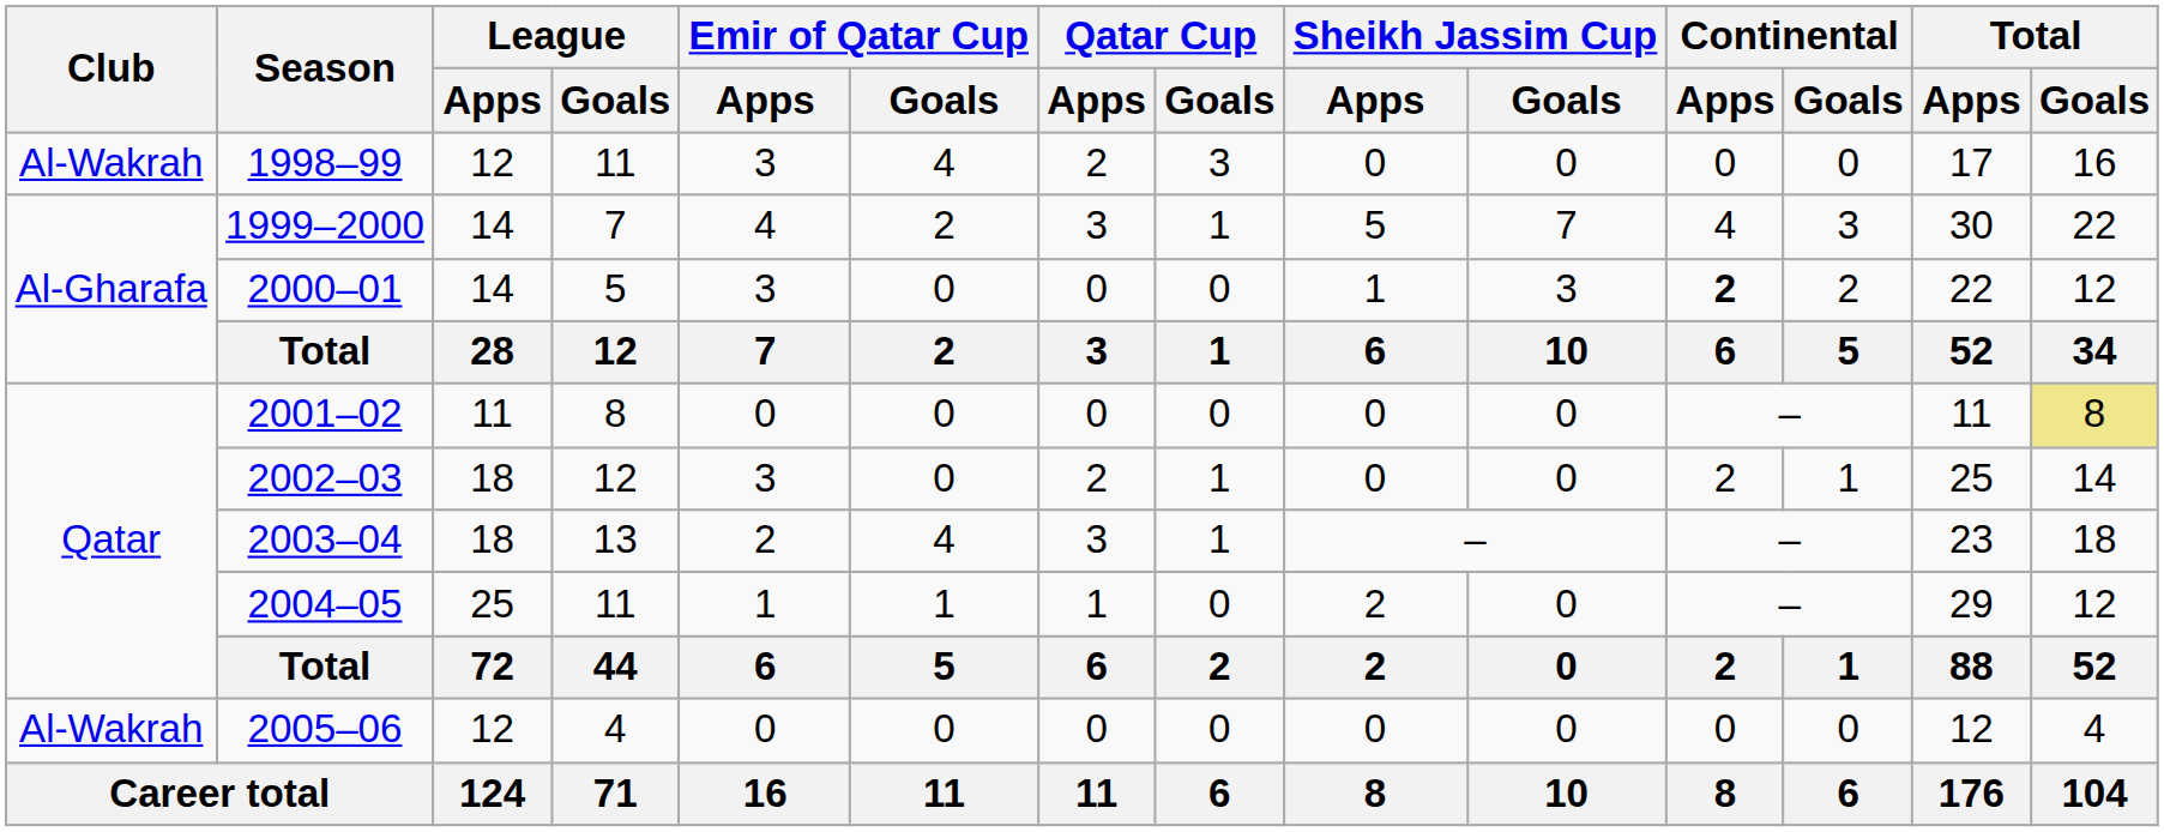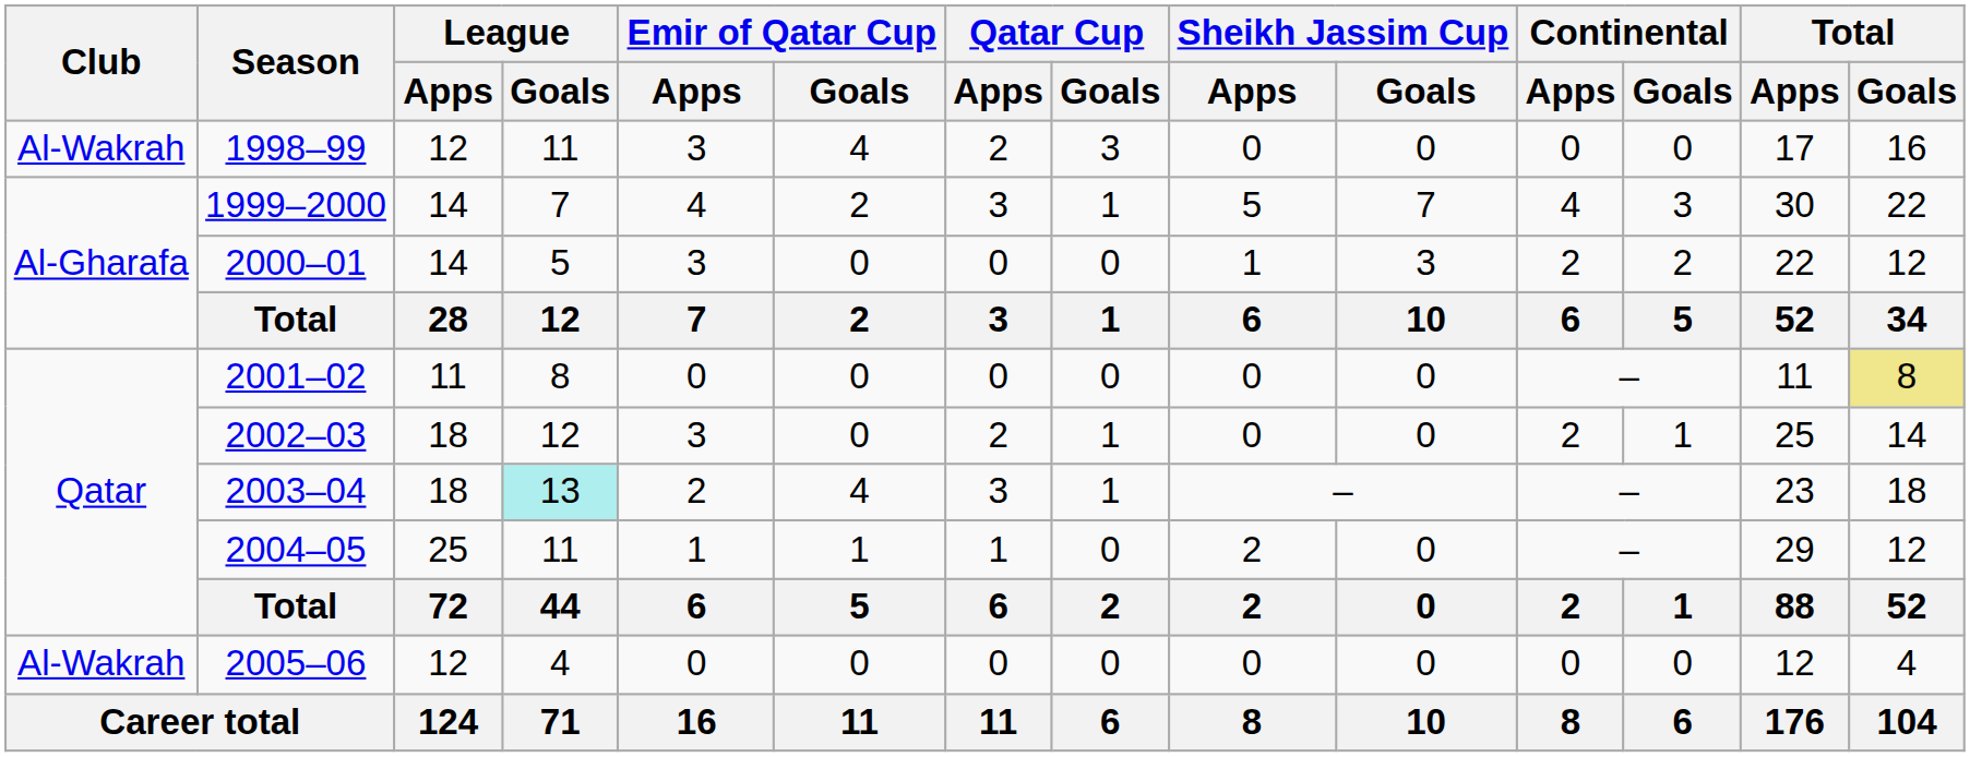2000–01 | Continental / Apps: bold -> normal
2003–04 | League / Goals: no background -> paleturquoise background
